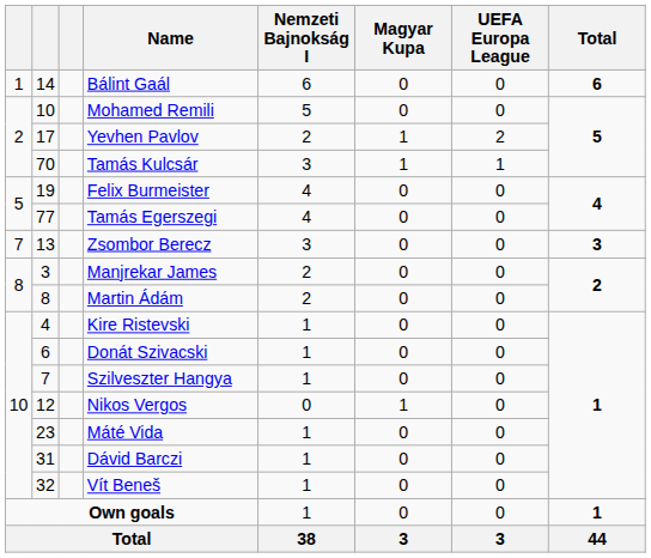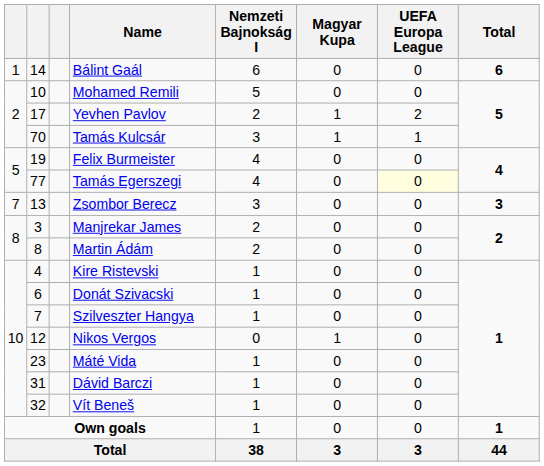Tamás Egerszegi | UEFA Europa League: no background -> lightyellow background
